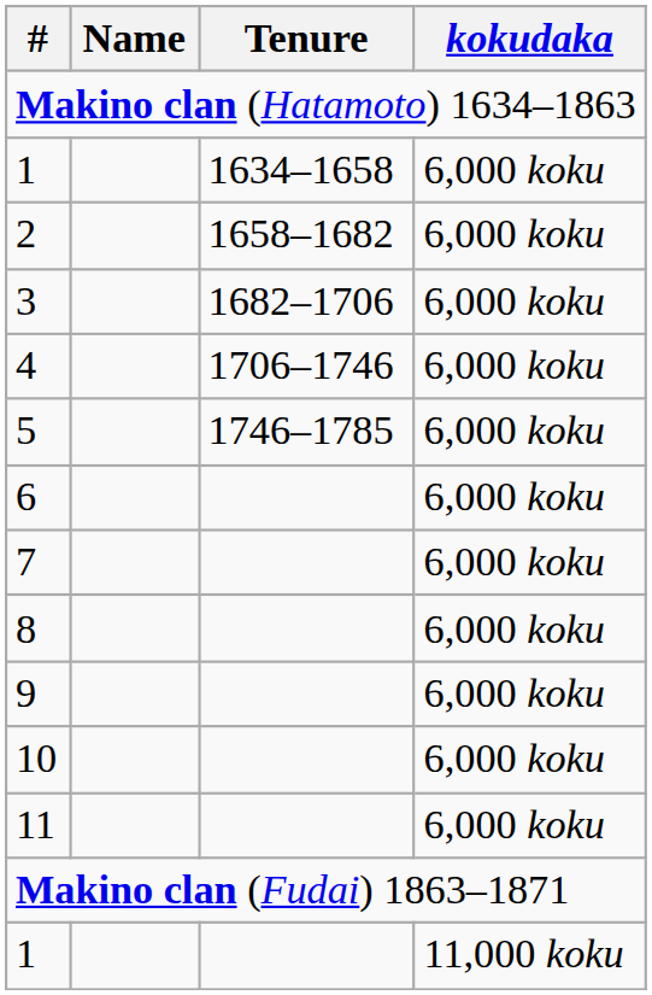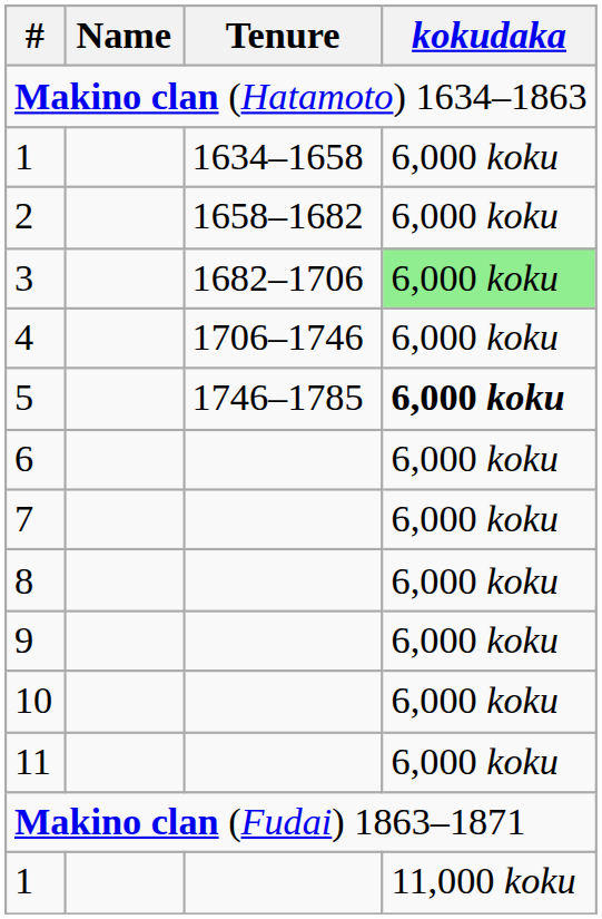3 | kokudaka: no background -> lightgreen background
5 | kokudaka: normal -> bold
